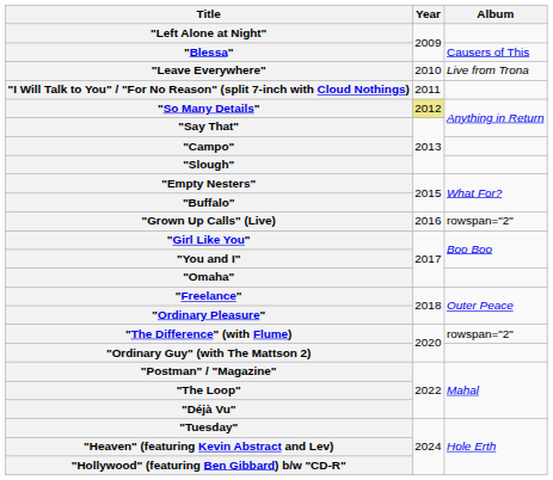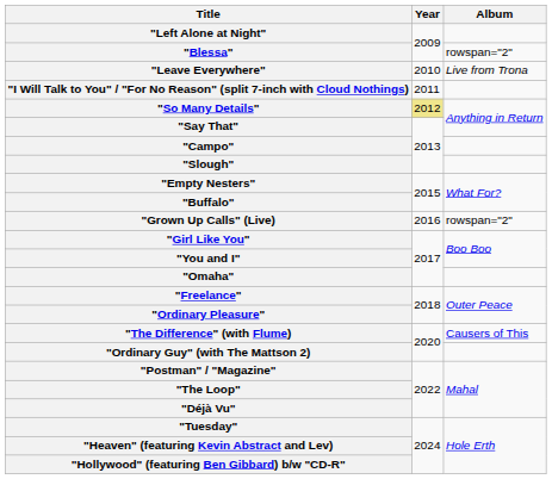"Blessa" | Album: Causers of This -> rowspan="2"
"The Difference" (with Flume) | Album: rowspan="2" -> Causers of This
